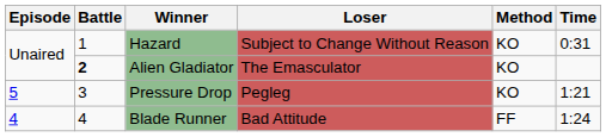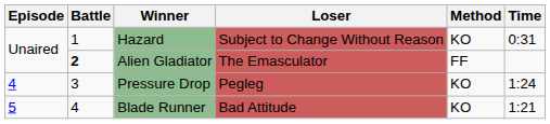Alien Gladiator | Method: KO -> FF
Pressure Drop | Episode: 5 -> 4
Pressure Drop | Time: 1:21 -> 1:24
Blade Runner | Episode: 4 -> 5
Blade Runner | Method: FF -> KO
Blade Runner | Time: 1:24 -> 1:21
